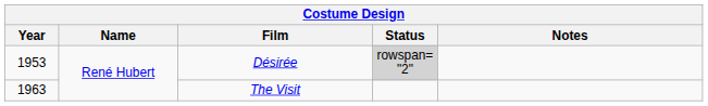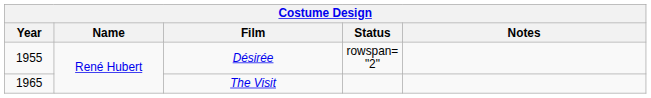Désirée | Year: 1953 -> 1955
Désirée | Status: lightgrey background -> no background
The Visit | Year: 1963 -> 1965
